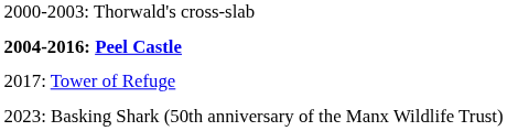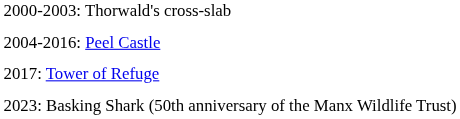row 2 | column 1: bold -> normal
